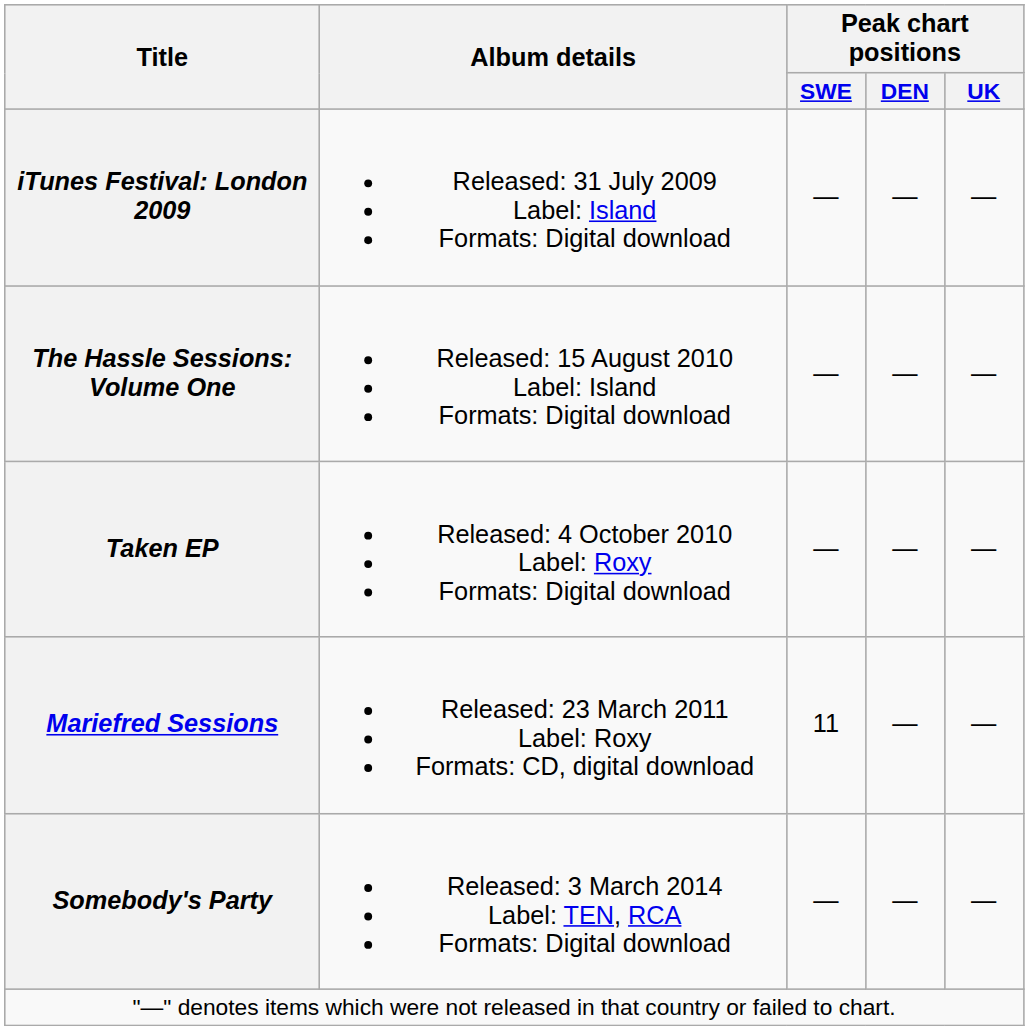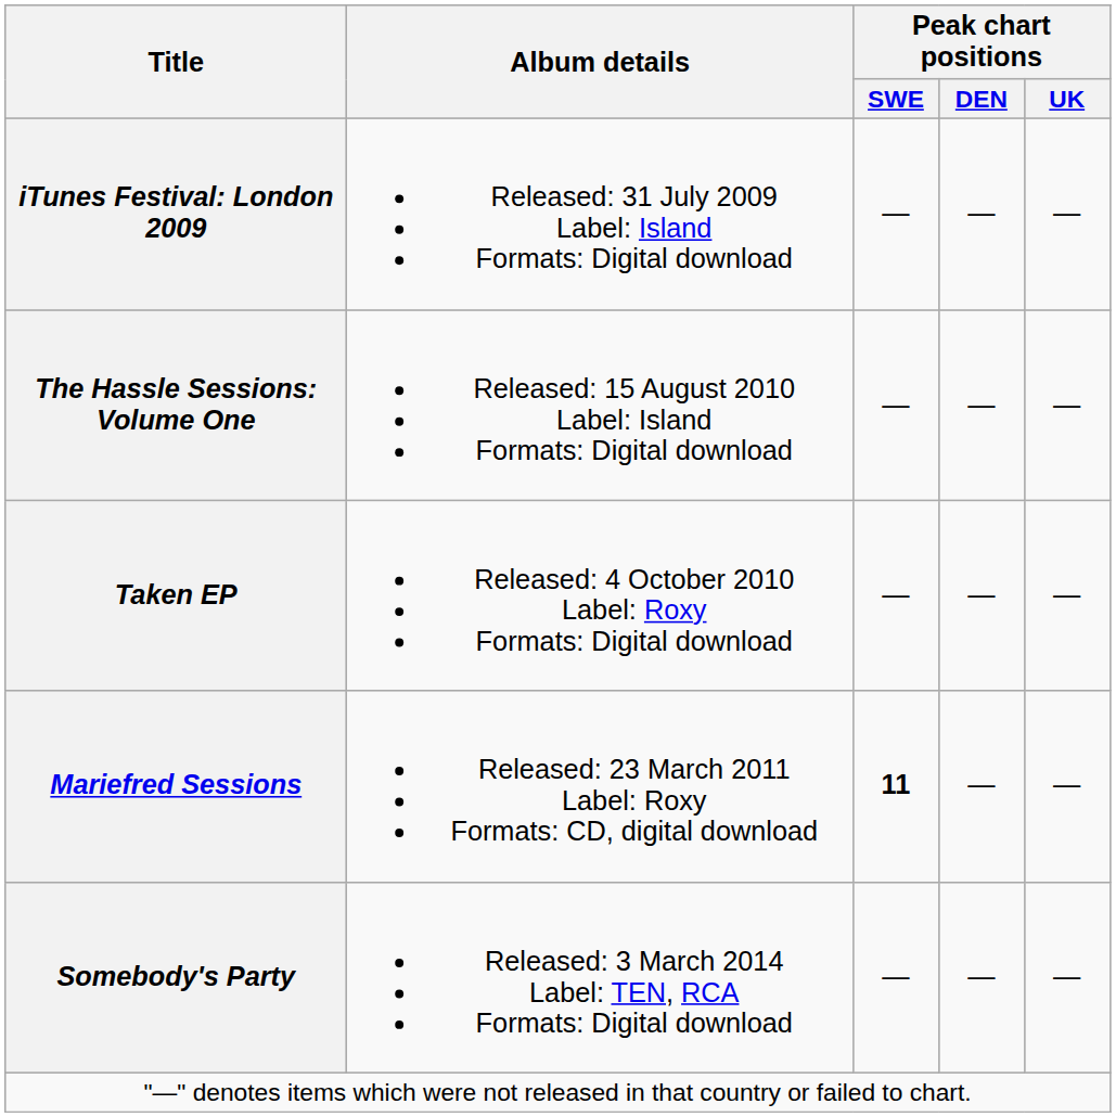Mariefred Sessions | Peak chart positions / SWE: normal -> bold
